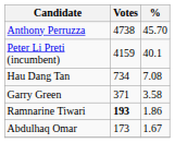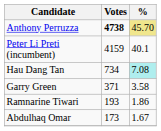Anthony Perruzza | Votes: normal -> bold
Anthony Perruzza | %: no background -> khaki background
Hau Dang Tan | %: no background -> paleturquoise background
Ramnarine Tiwari | Votes: bold -> normal
